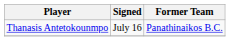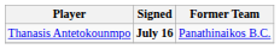Thanasis Antetokounmpo | Signed: normal -> bold
